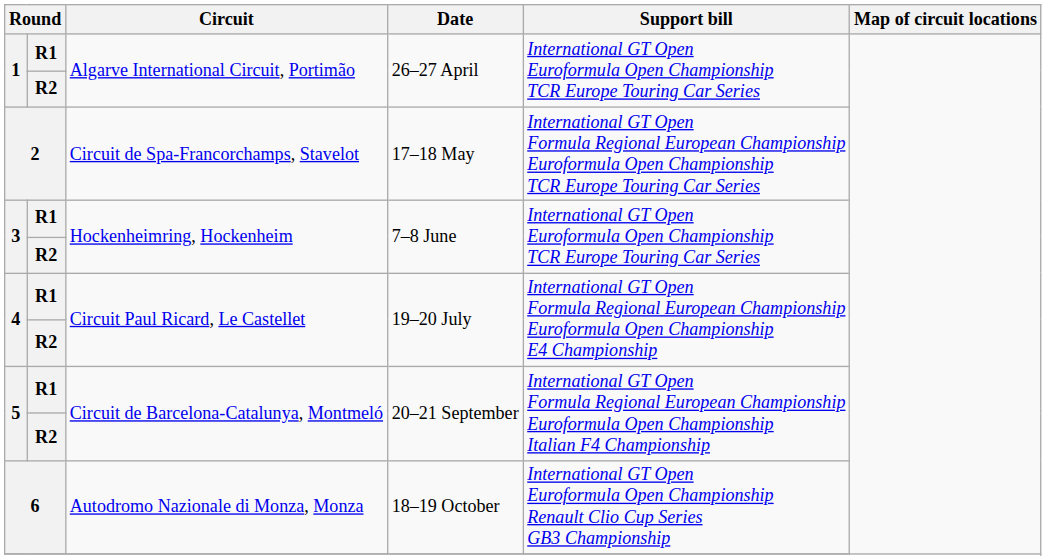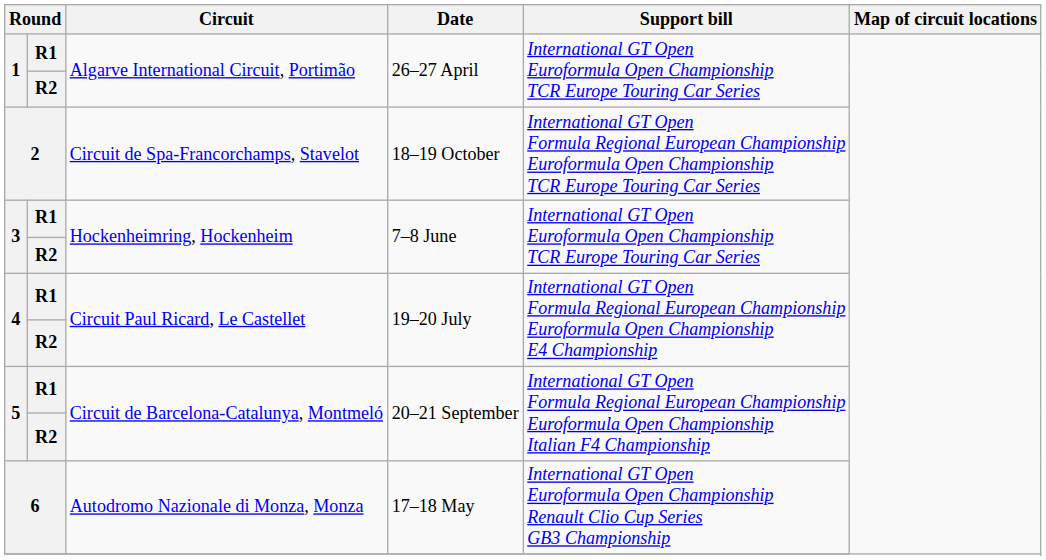2 | Date: 17–18 May -> 18–19 October
6 | Date: 18–19 October -> 17–18 May
